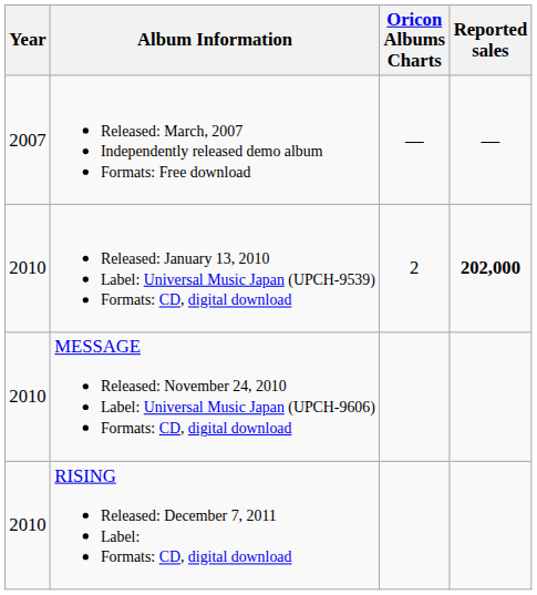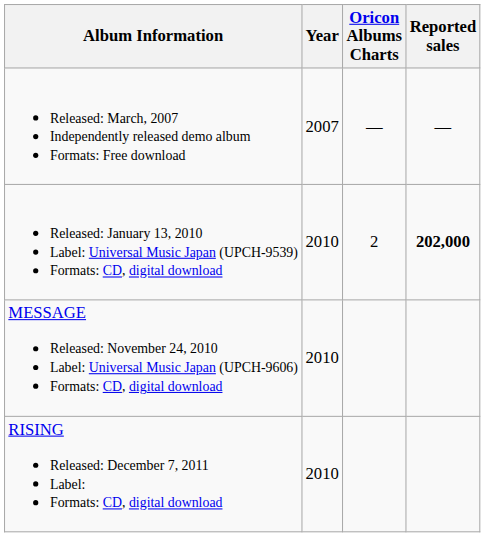columns swapped: Year <-> Album Information
